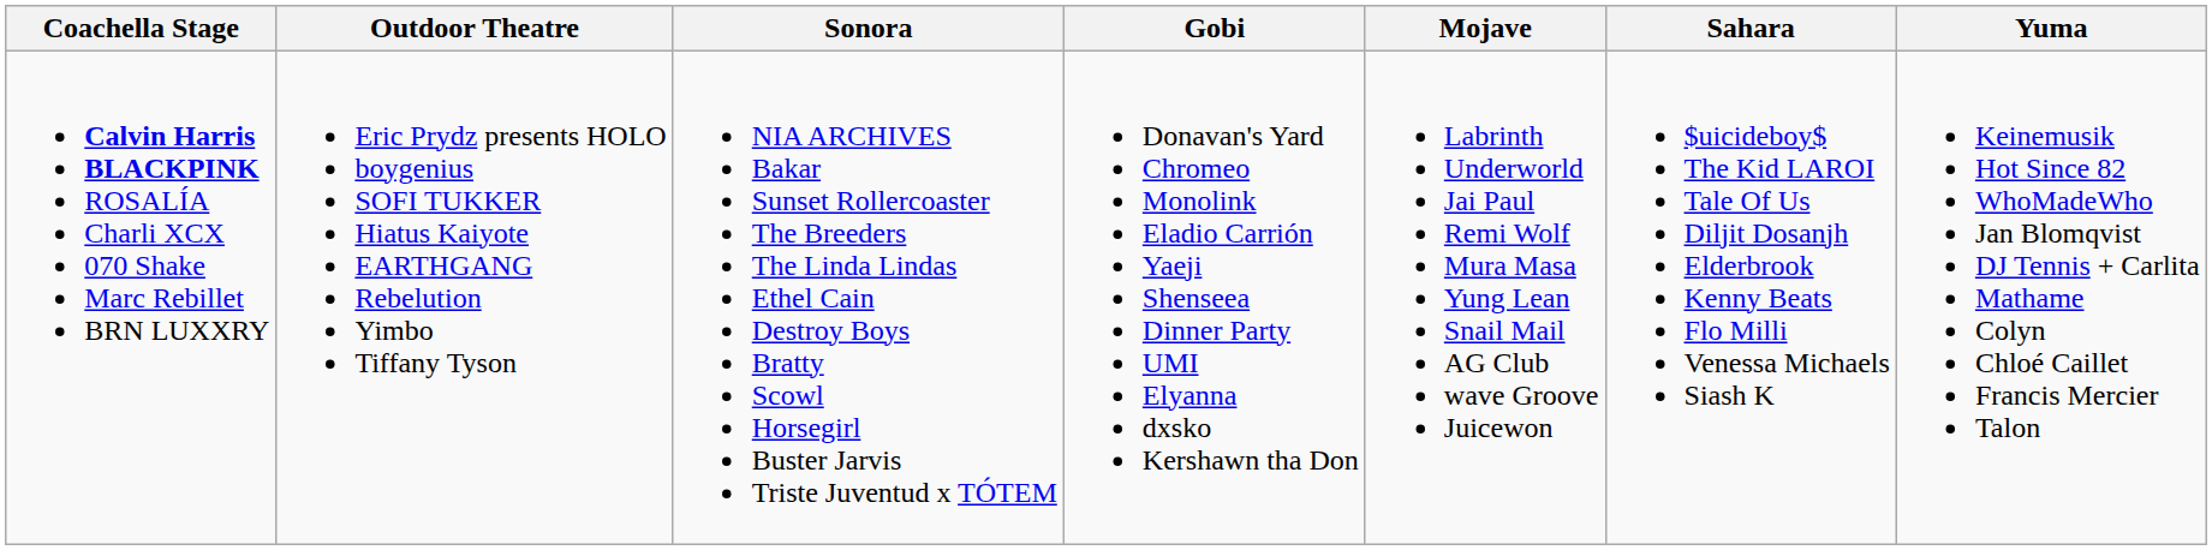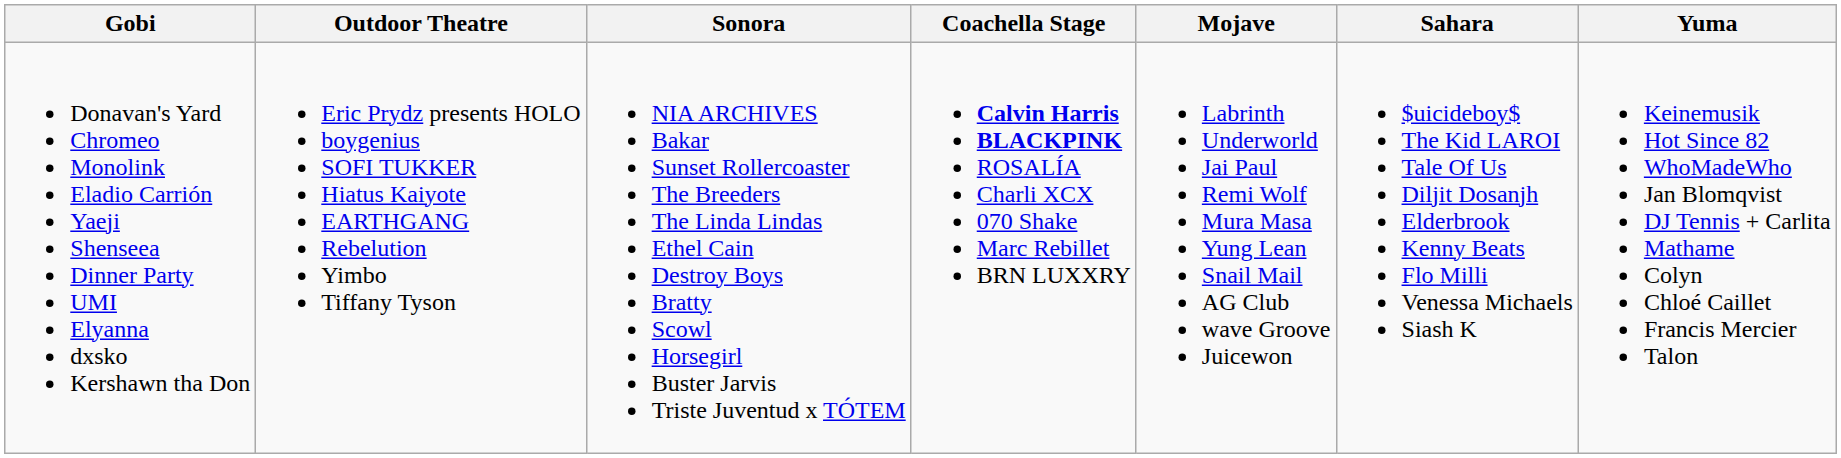columns swapped: Coachella Stage <-> Gobi
